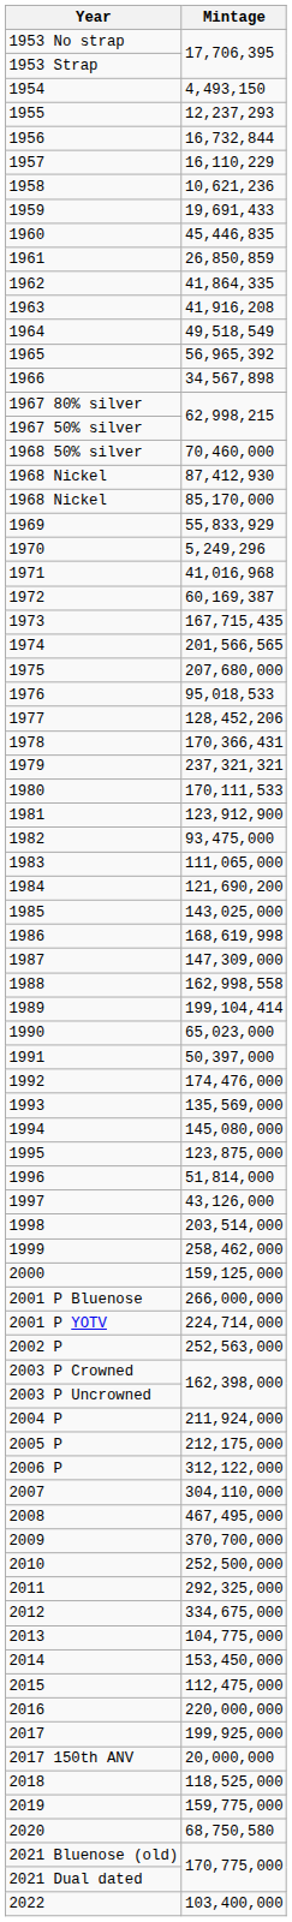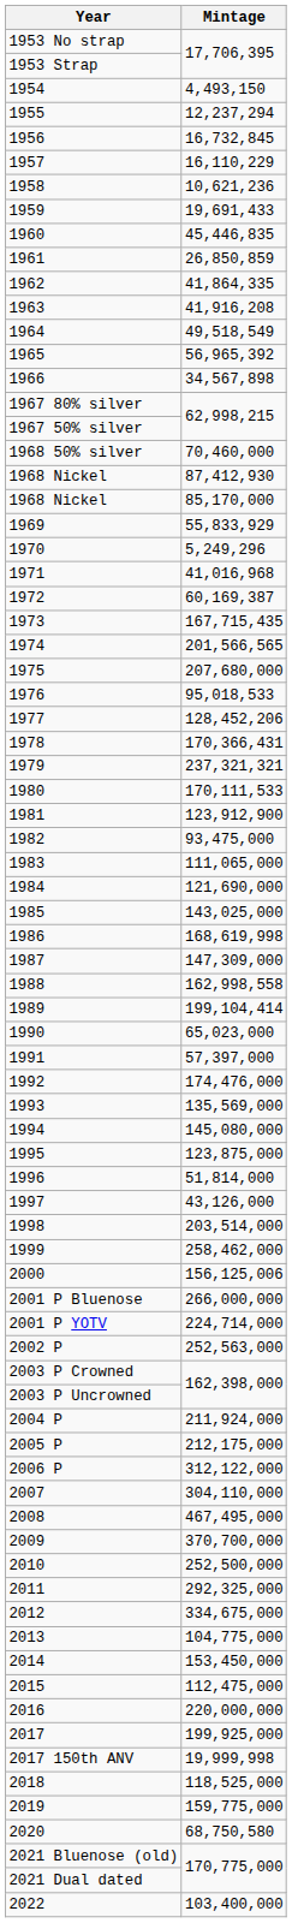row 5 | Mintage: 12,237,293 -> 12,237,294
row 6 | Mintage: 16,732,844 -> 16,732,845
row 37 | Mintage: 121,690,200 -> 121,690,000
row 44 | Mintage: 50,397,000 -> 57,397,000
row 53 | Mintage: 159,125,000 -> 156,125,006
row 73 | Mintage: 20,000,000 -> 19,999,998
